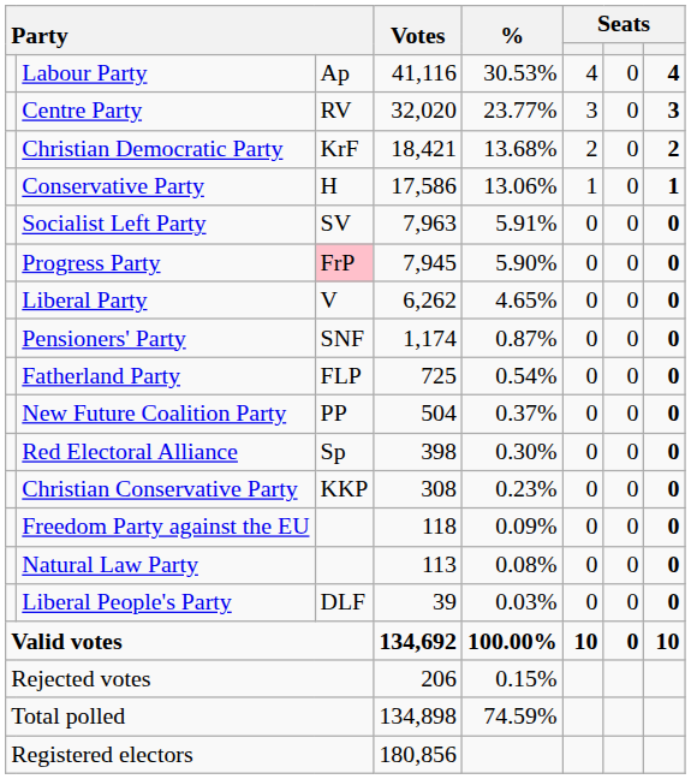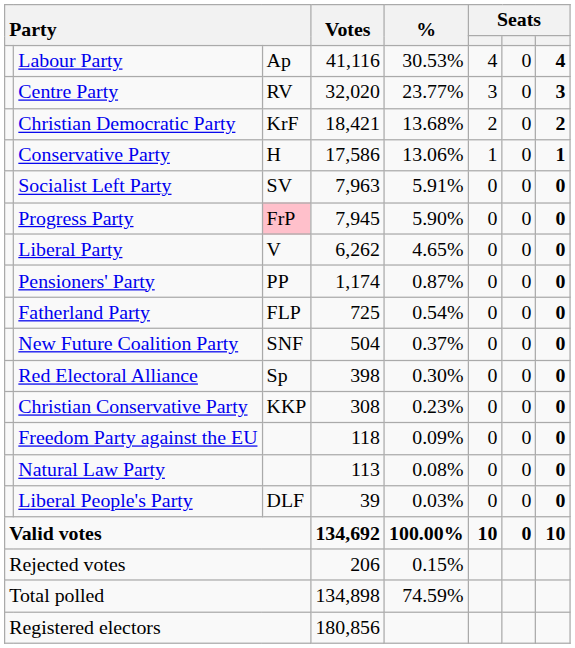Pensioners' Party | column 3: SNF -> PP
New Future Coalition Party | column 3: PP -> SNF
